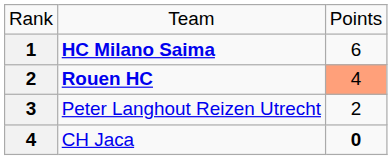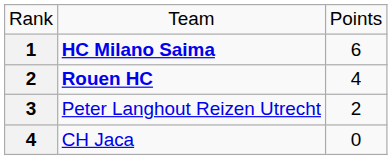Rouen HC | column 3: lightsalmon background -> no background
CH Jaca | column 3: bold -> normal
